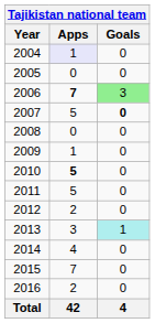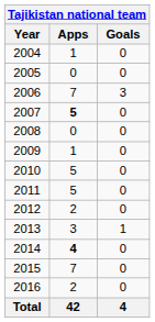2004 | Apps: lavender background -> no background
2006 | Apps: bold -> normal
2006 | Goals: lightgreen background -> no background
2007 | Apps: normal -> bold
2007 | Goals: bold -> normal
2010 | Apps: bold -> normal
2013 | Goals: paleturquoise background -> no background
2014 | Apps: normal -> bold
